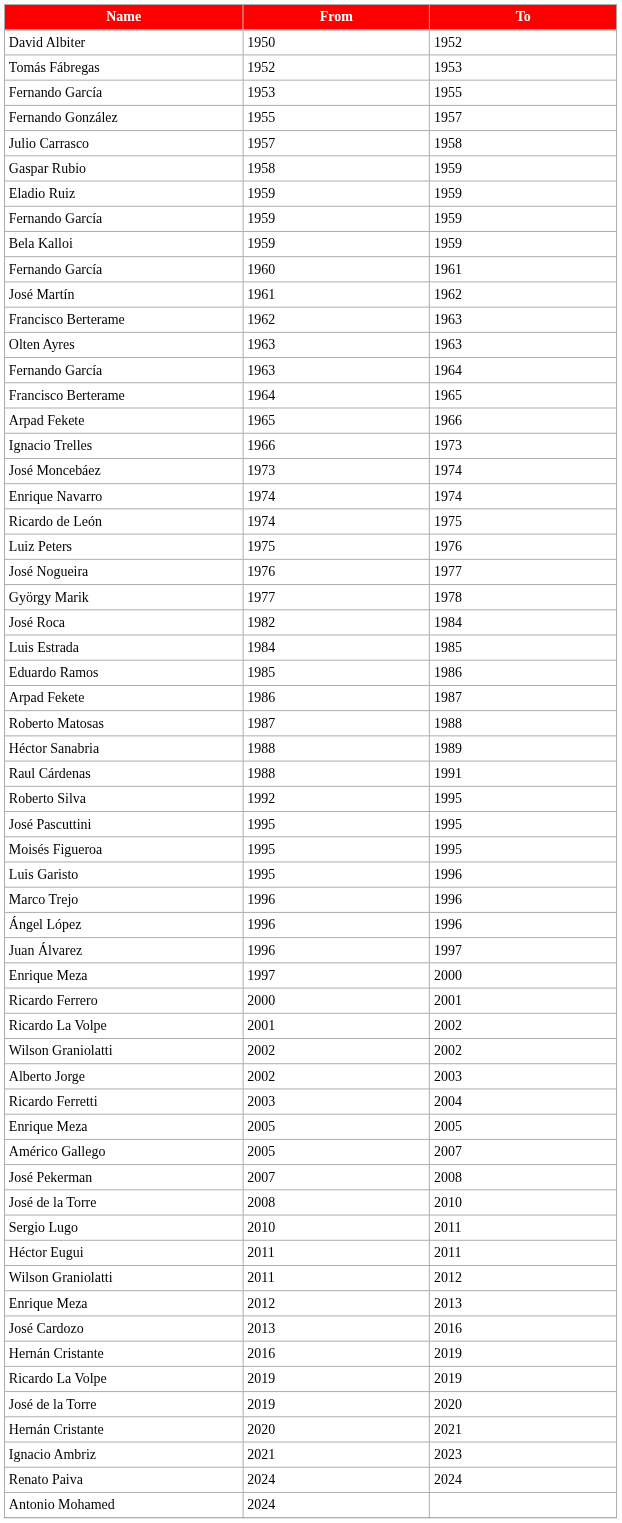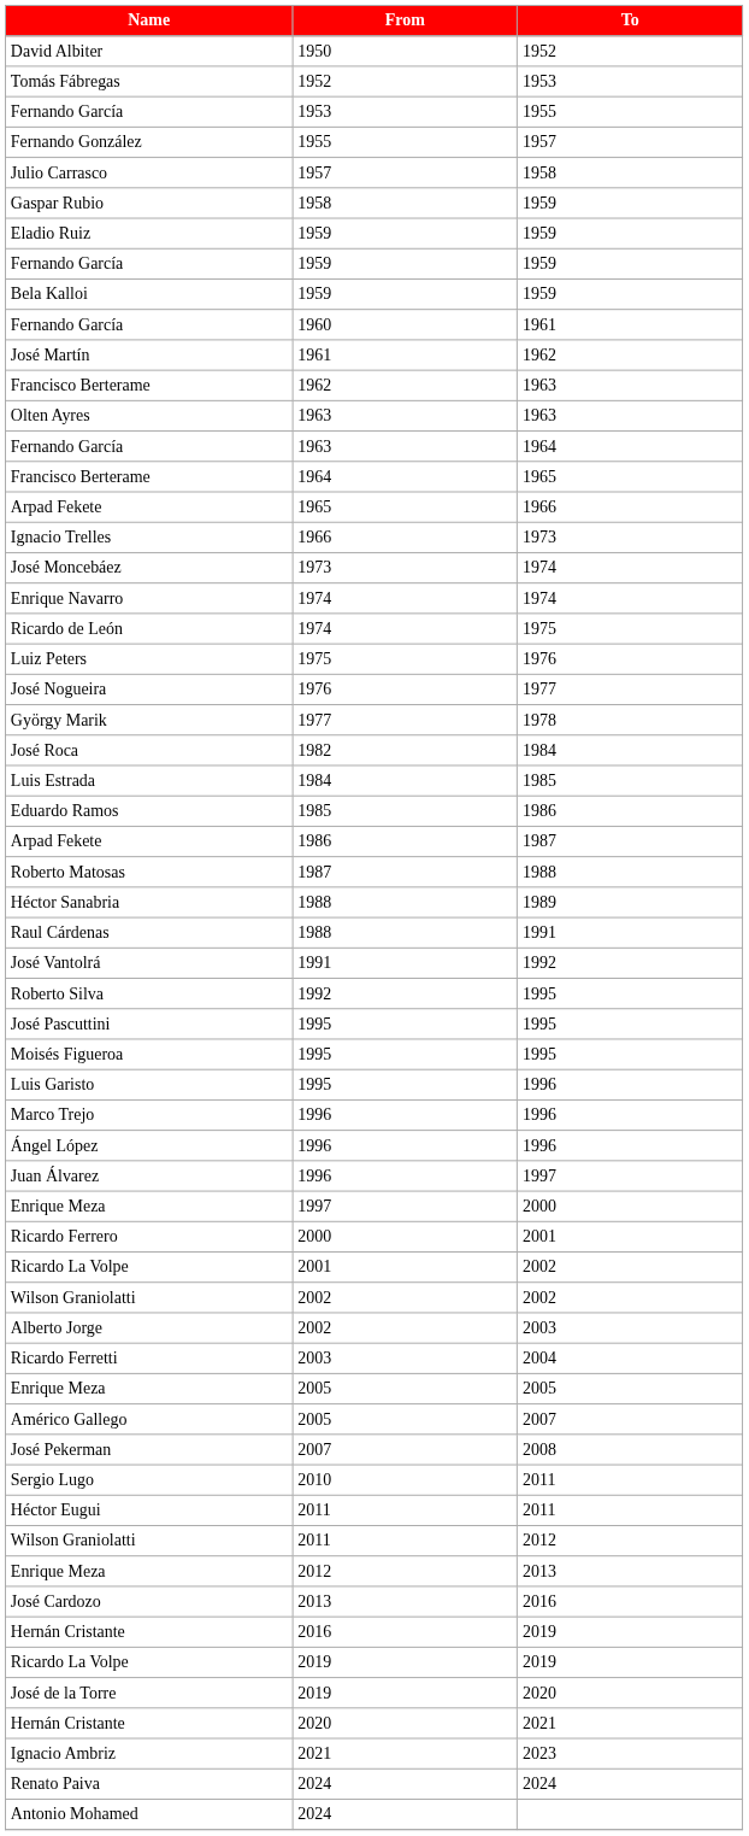+ row: José Vantolrá | 1991 | 1992
- row: José de la Torre | 2008 | 2010
